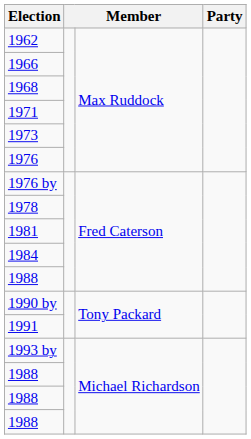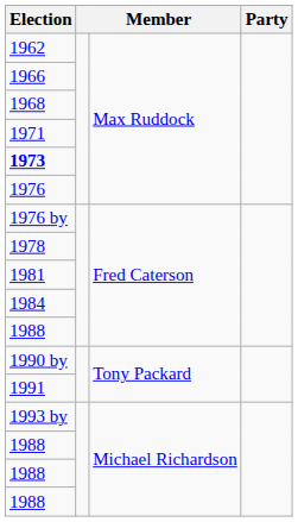1973 | Election: normal -> bold
